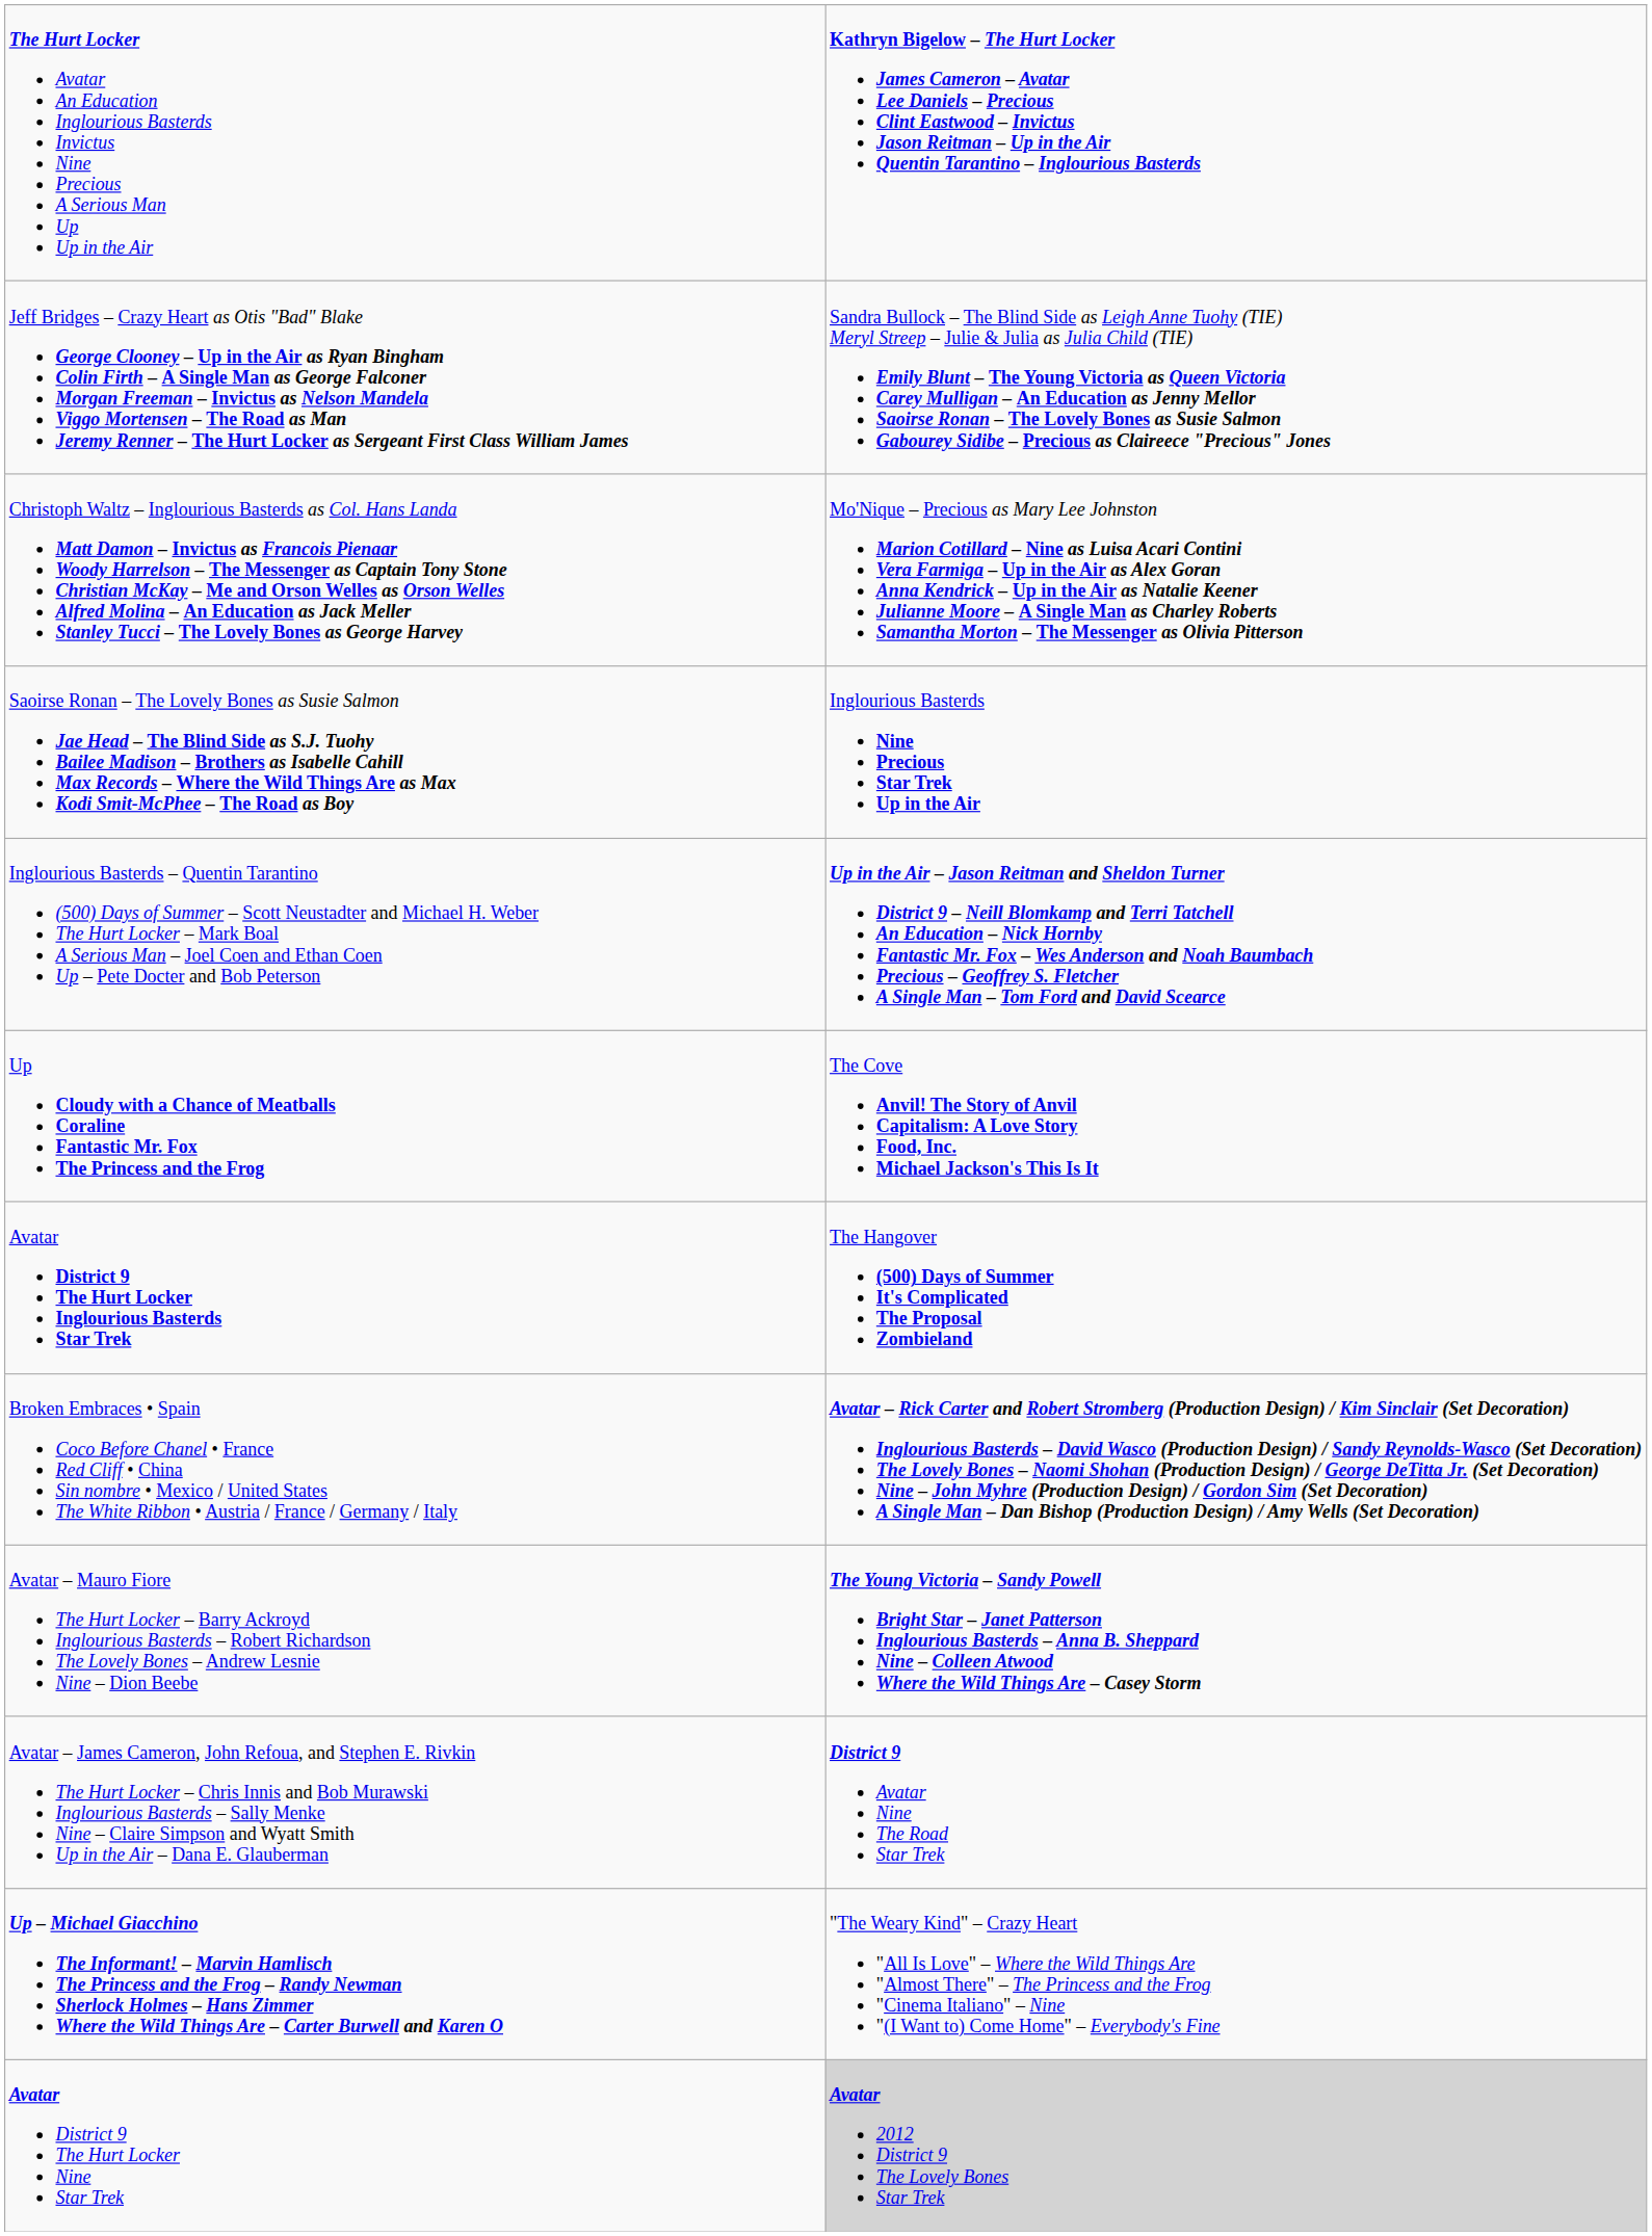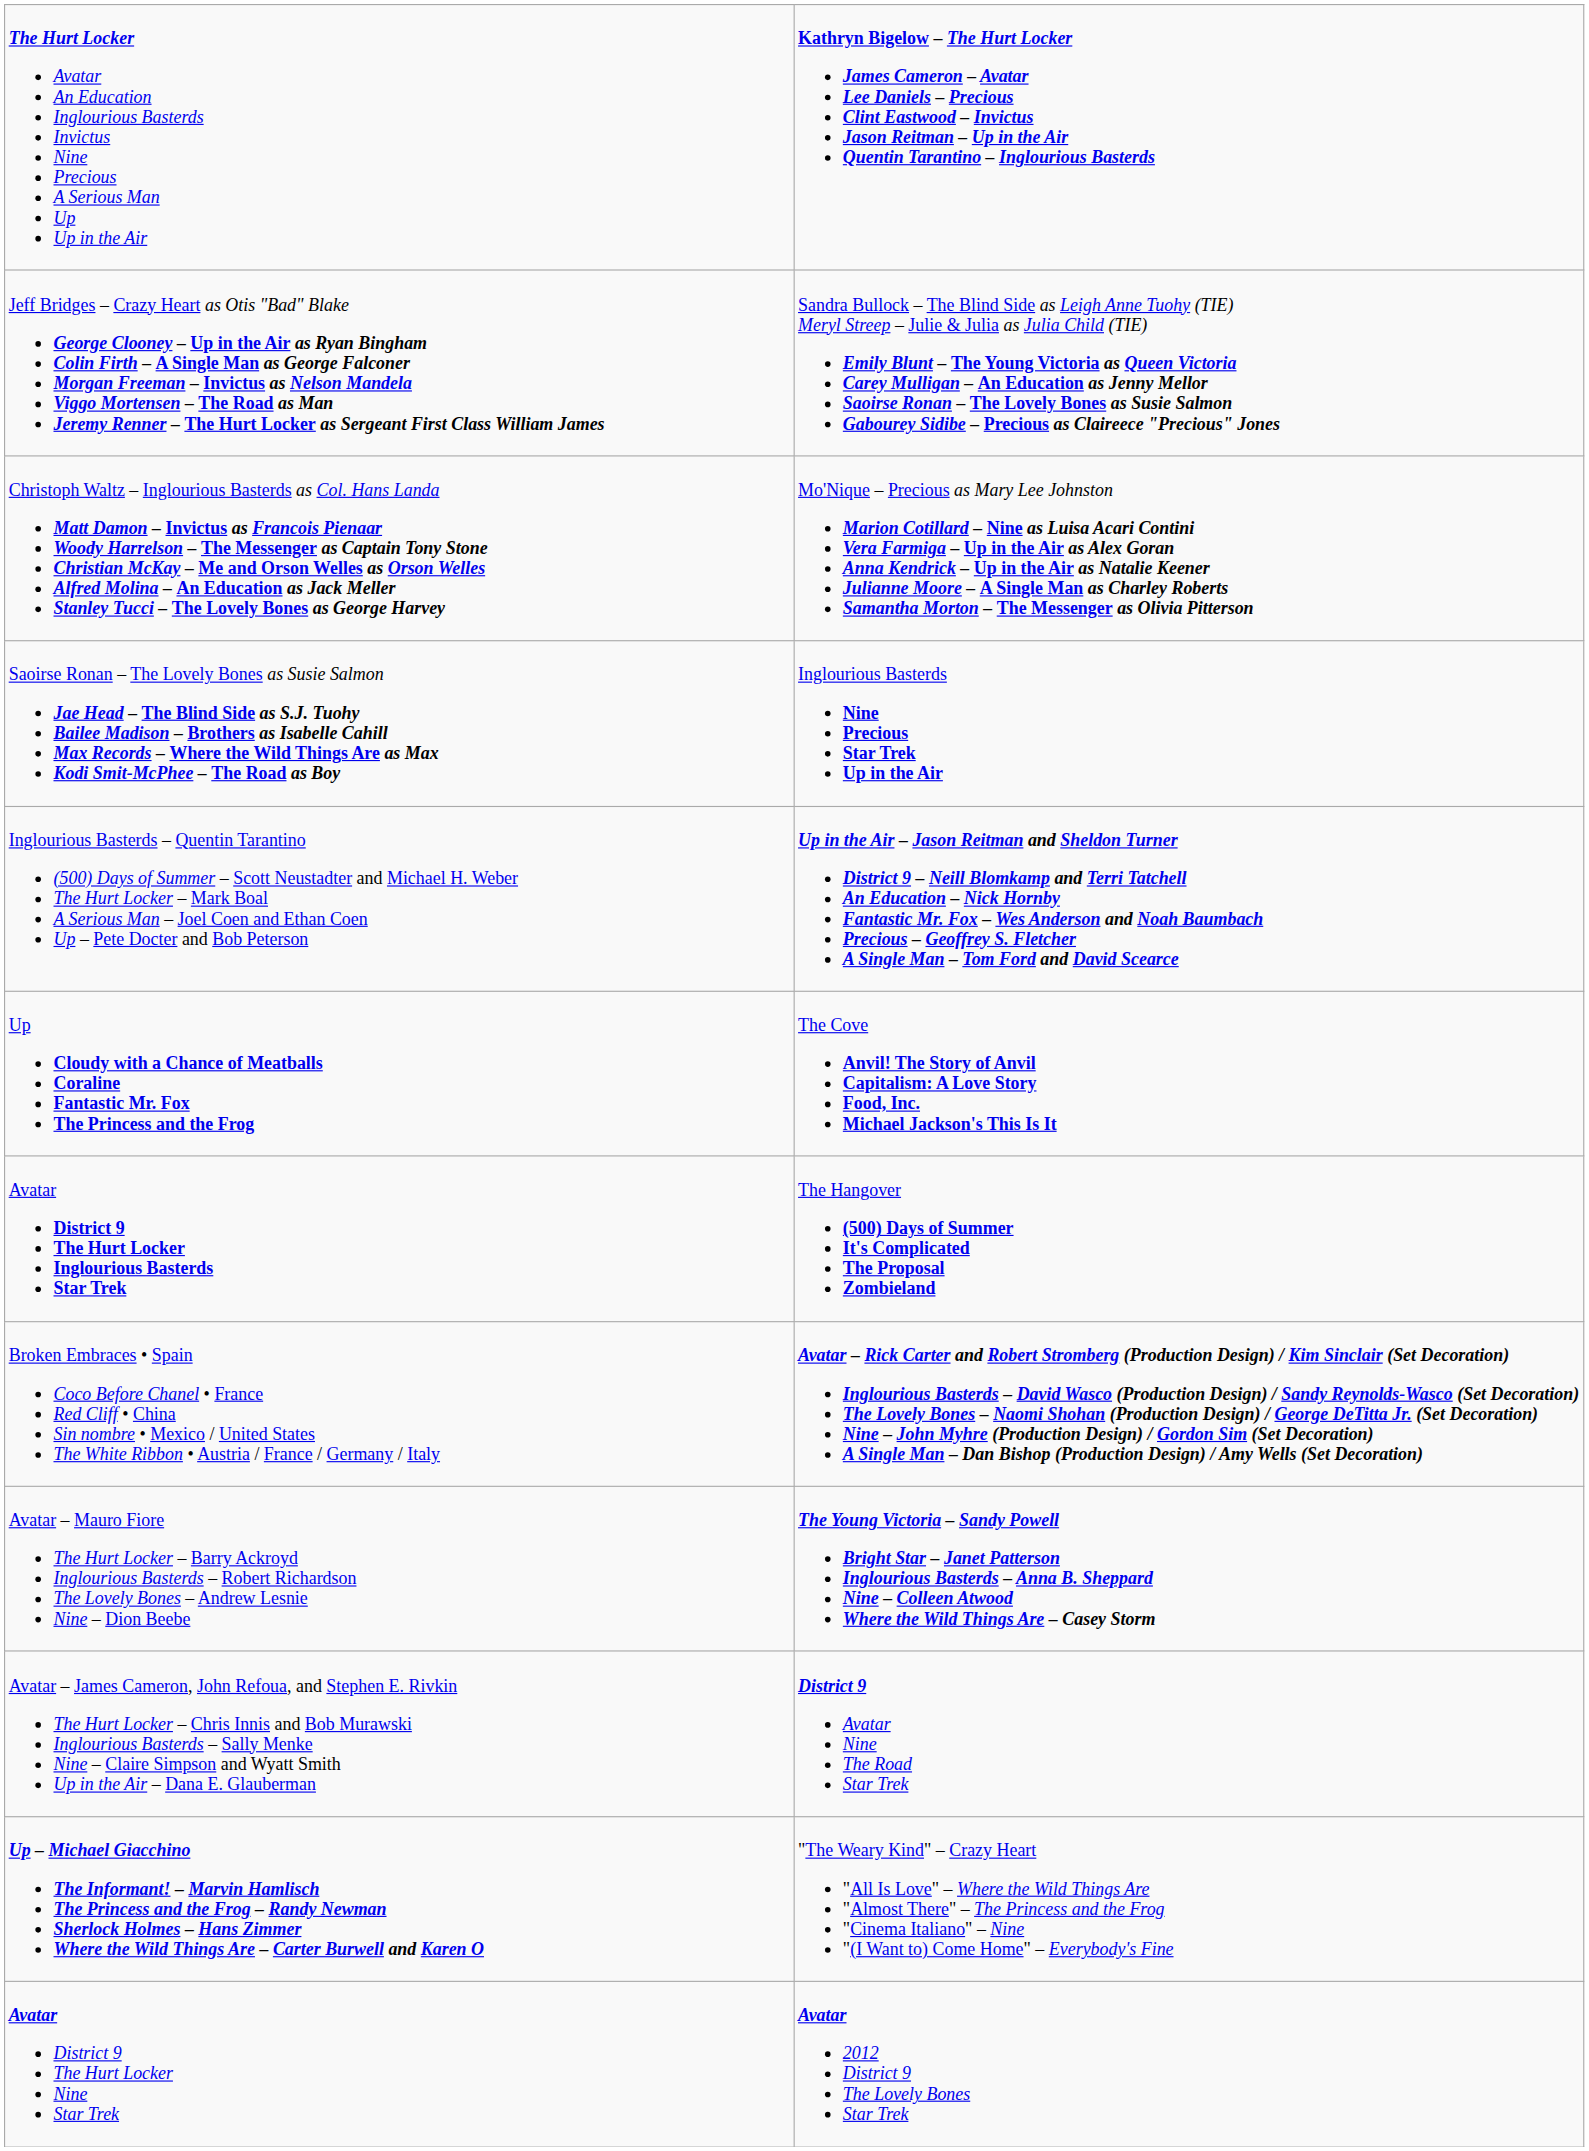Avatar District 9 The Hurt Locker Nine Star Trek | column 2: lightgrey background -> no background
